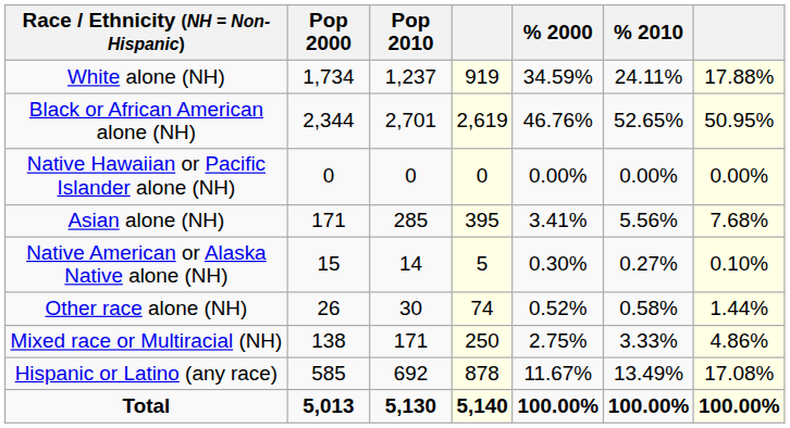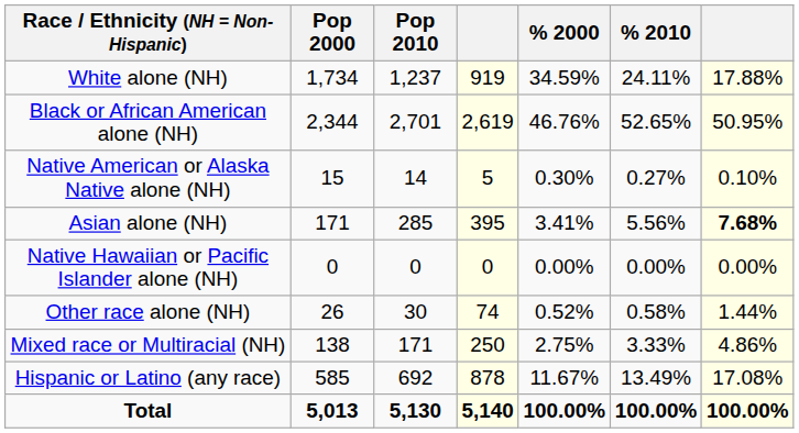rows swapped: Native American or Alaska Native alone (NH) <-> Native Hawaiian or Pacific Islander alone (NH)
Asian alone (NH) | column 7: normal -> bold
